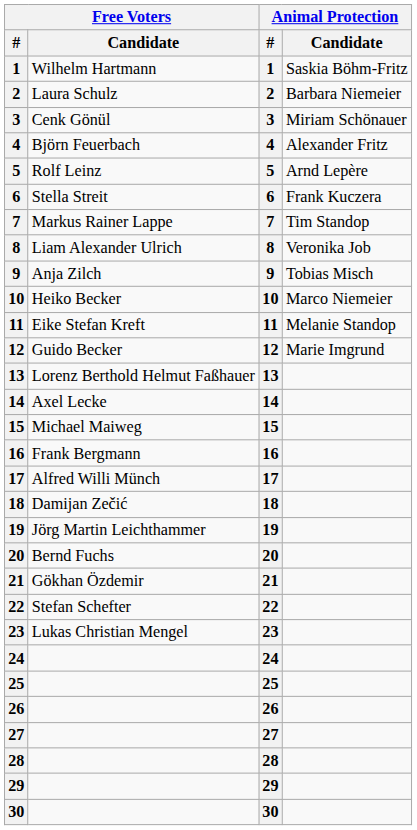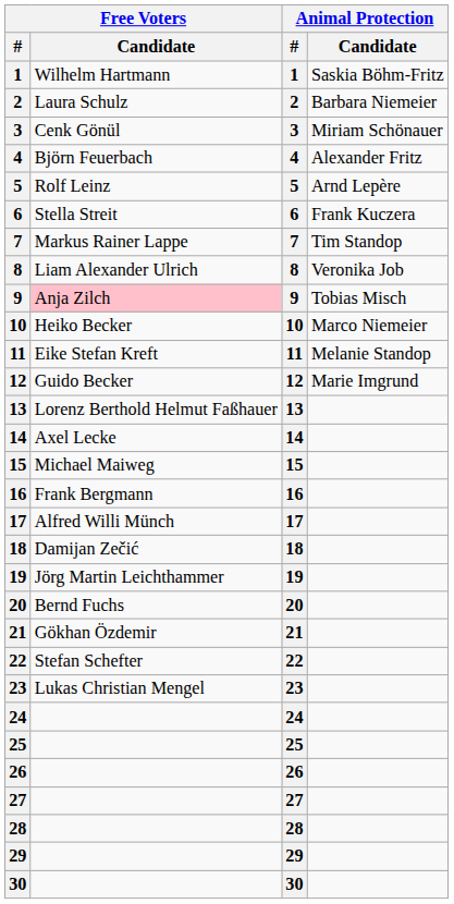row 11 | Free Voters / Candidate: no background -> pink background
